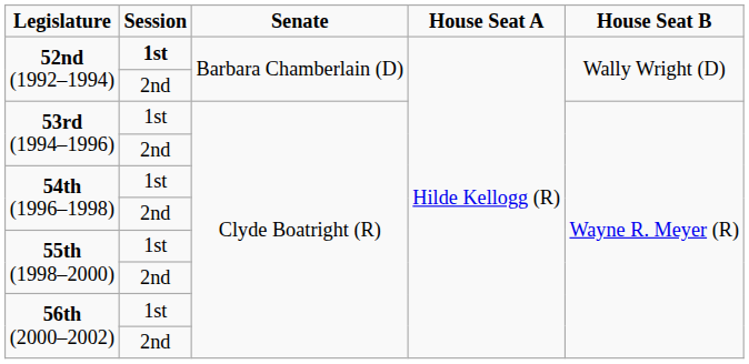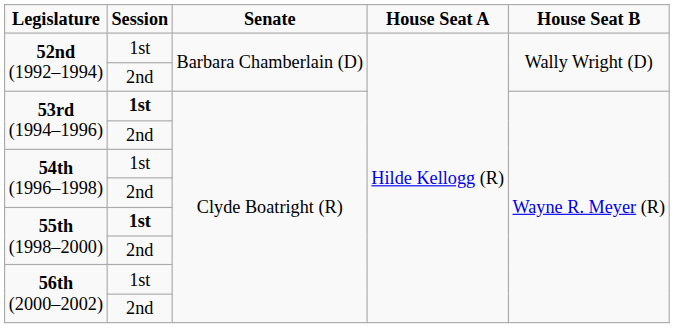52nd (1992–1994) / 1st | Session: bold -> normal
53rd (1994–1996) / 1st | Session: normal -> bold
55th (1998–2000) / 1st | Session: normal -> bold
